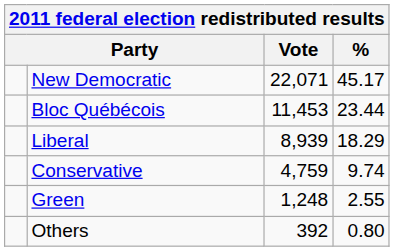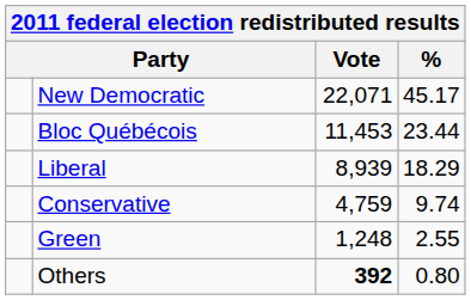Others | Vote: normal -> bold
